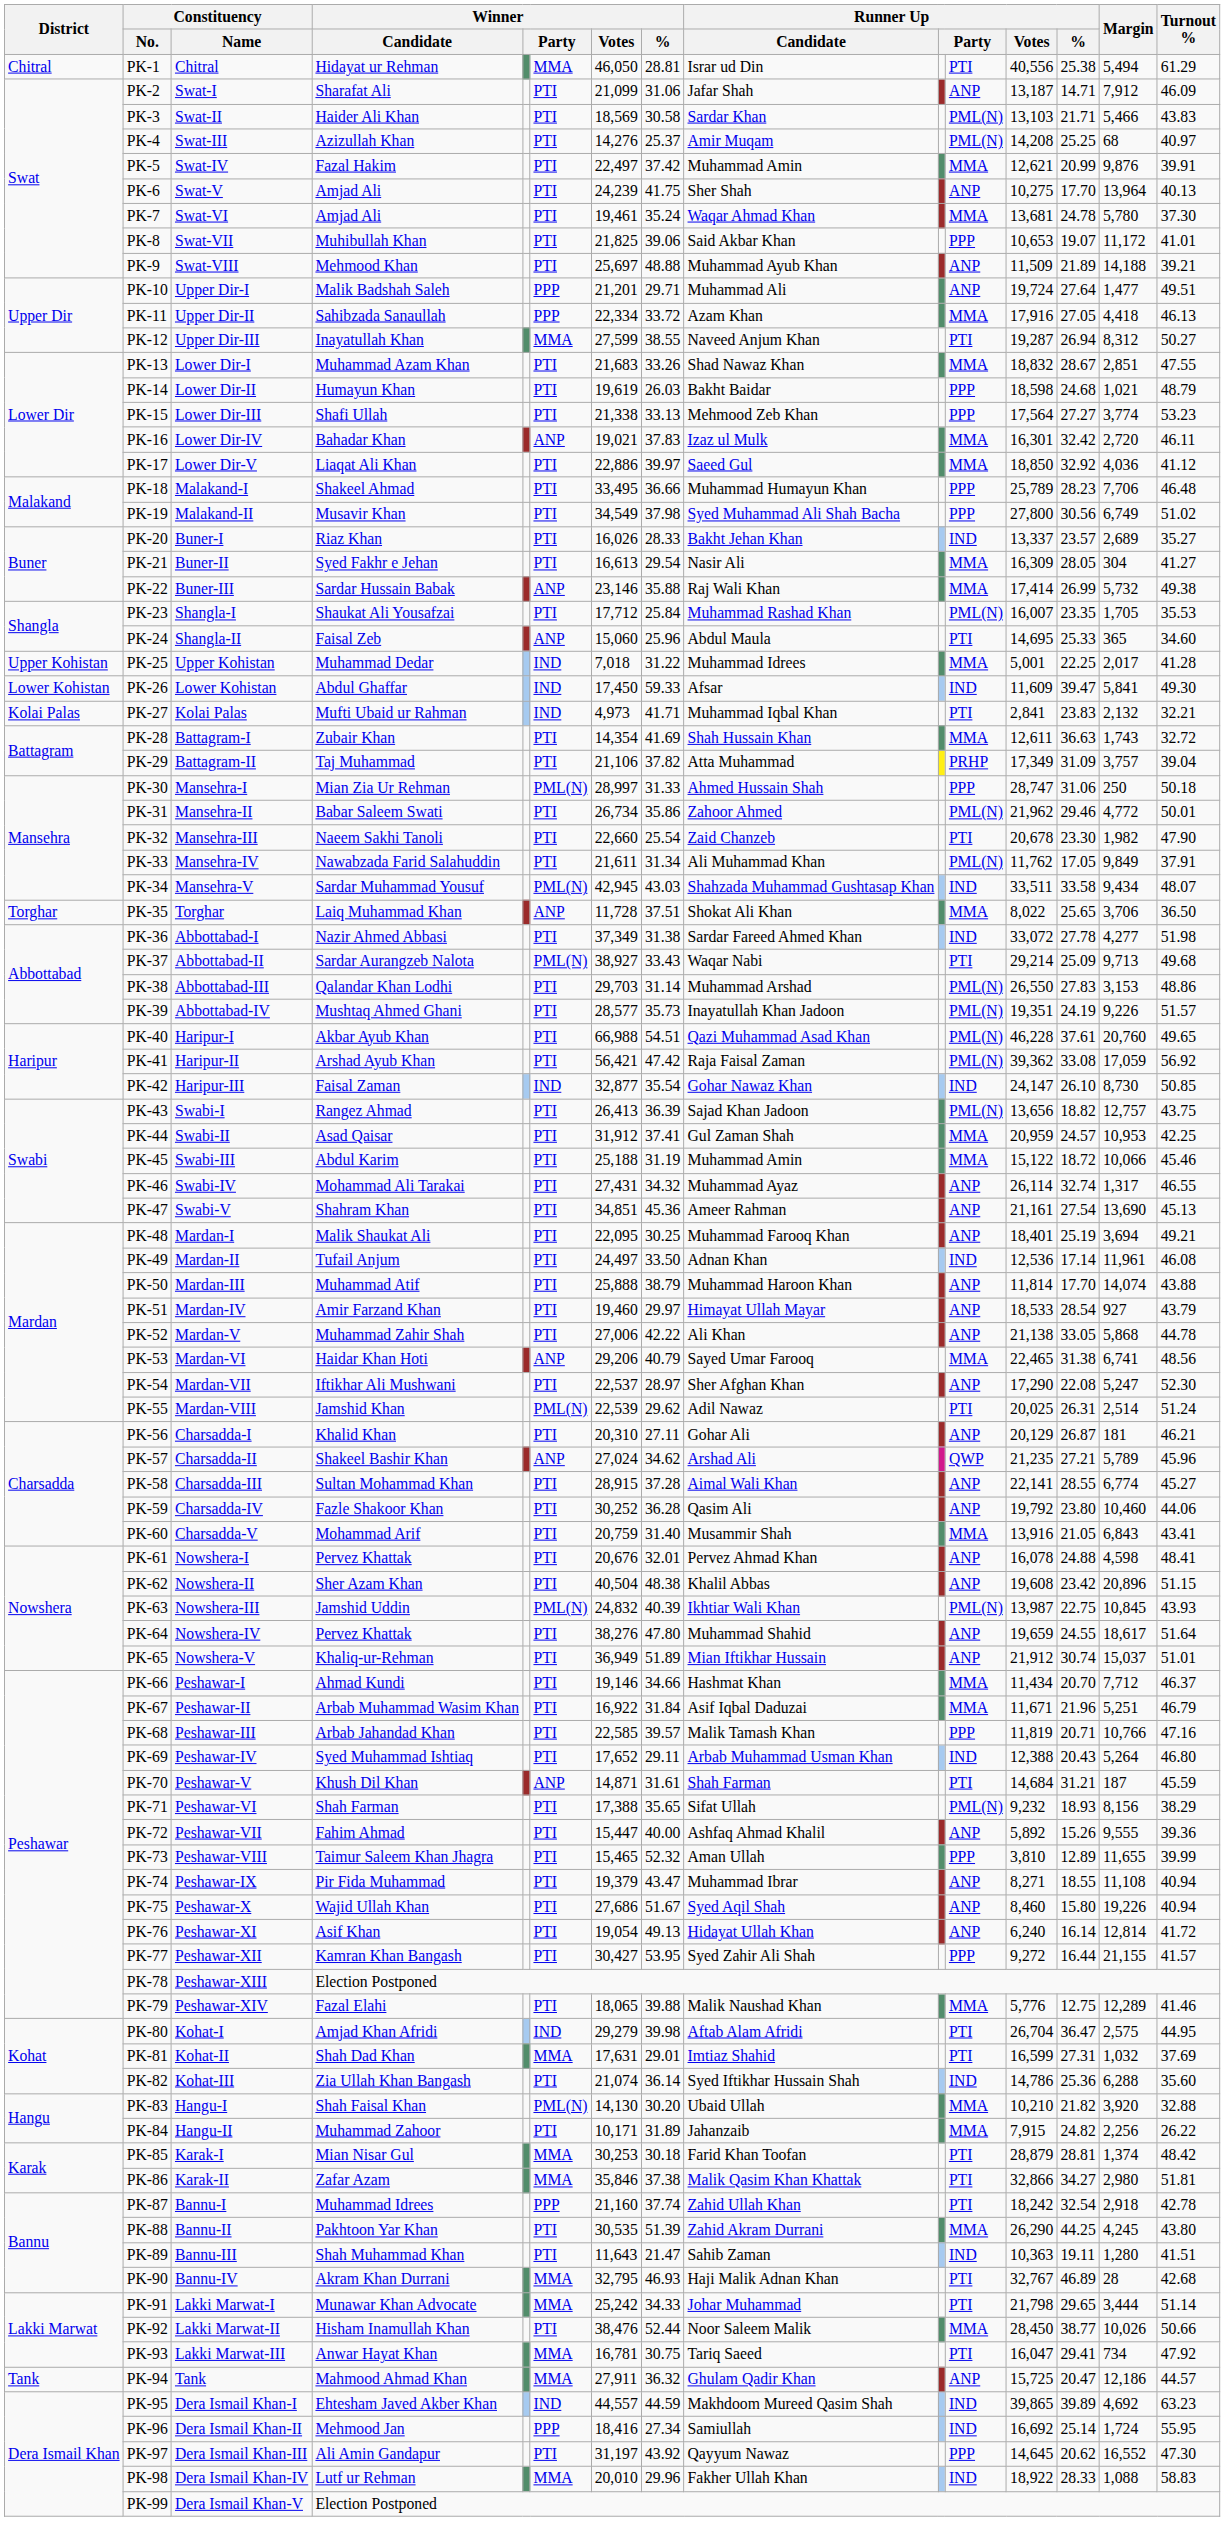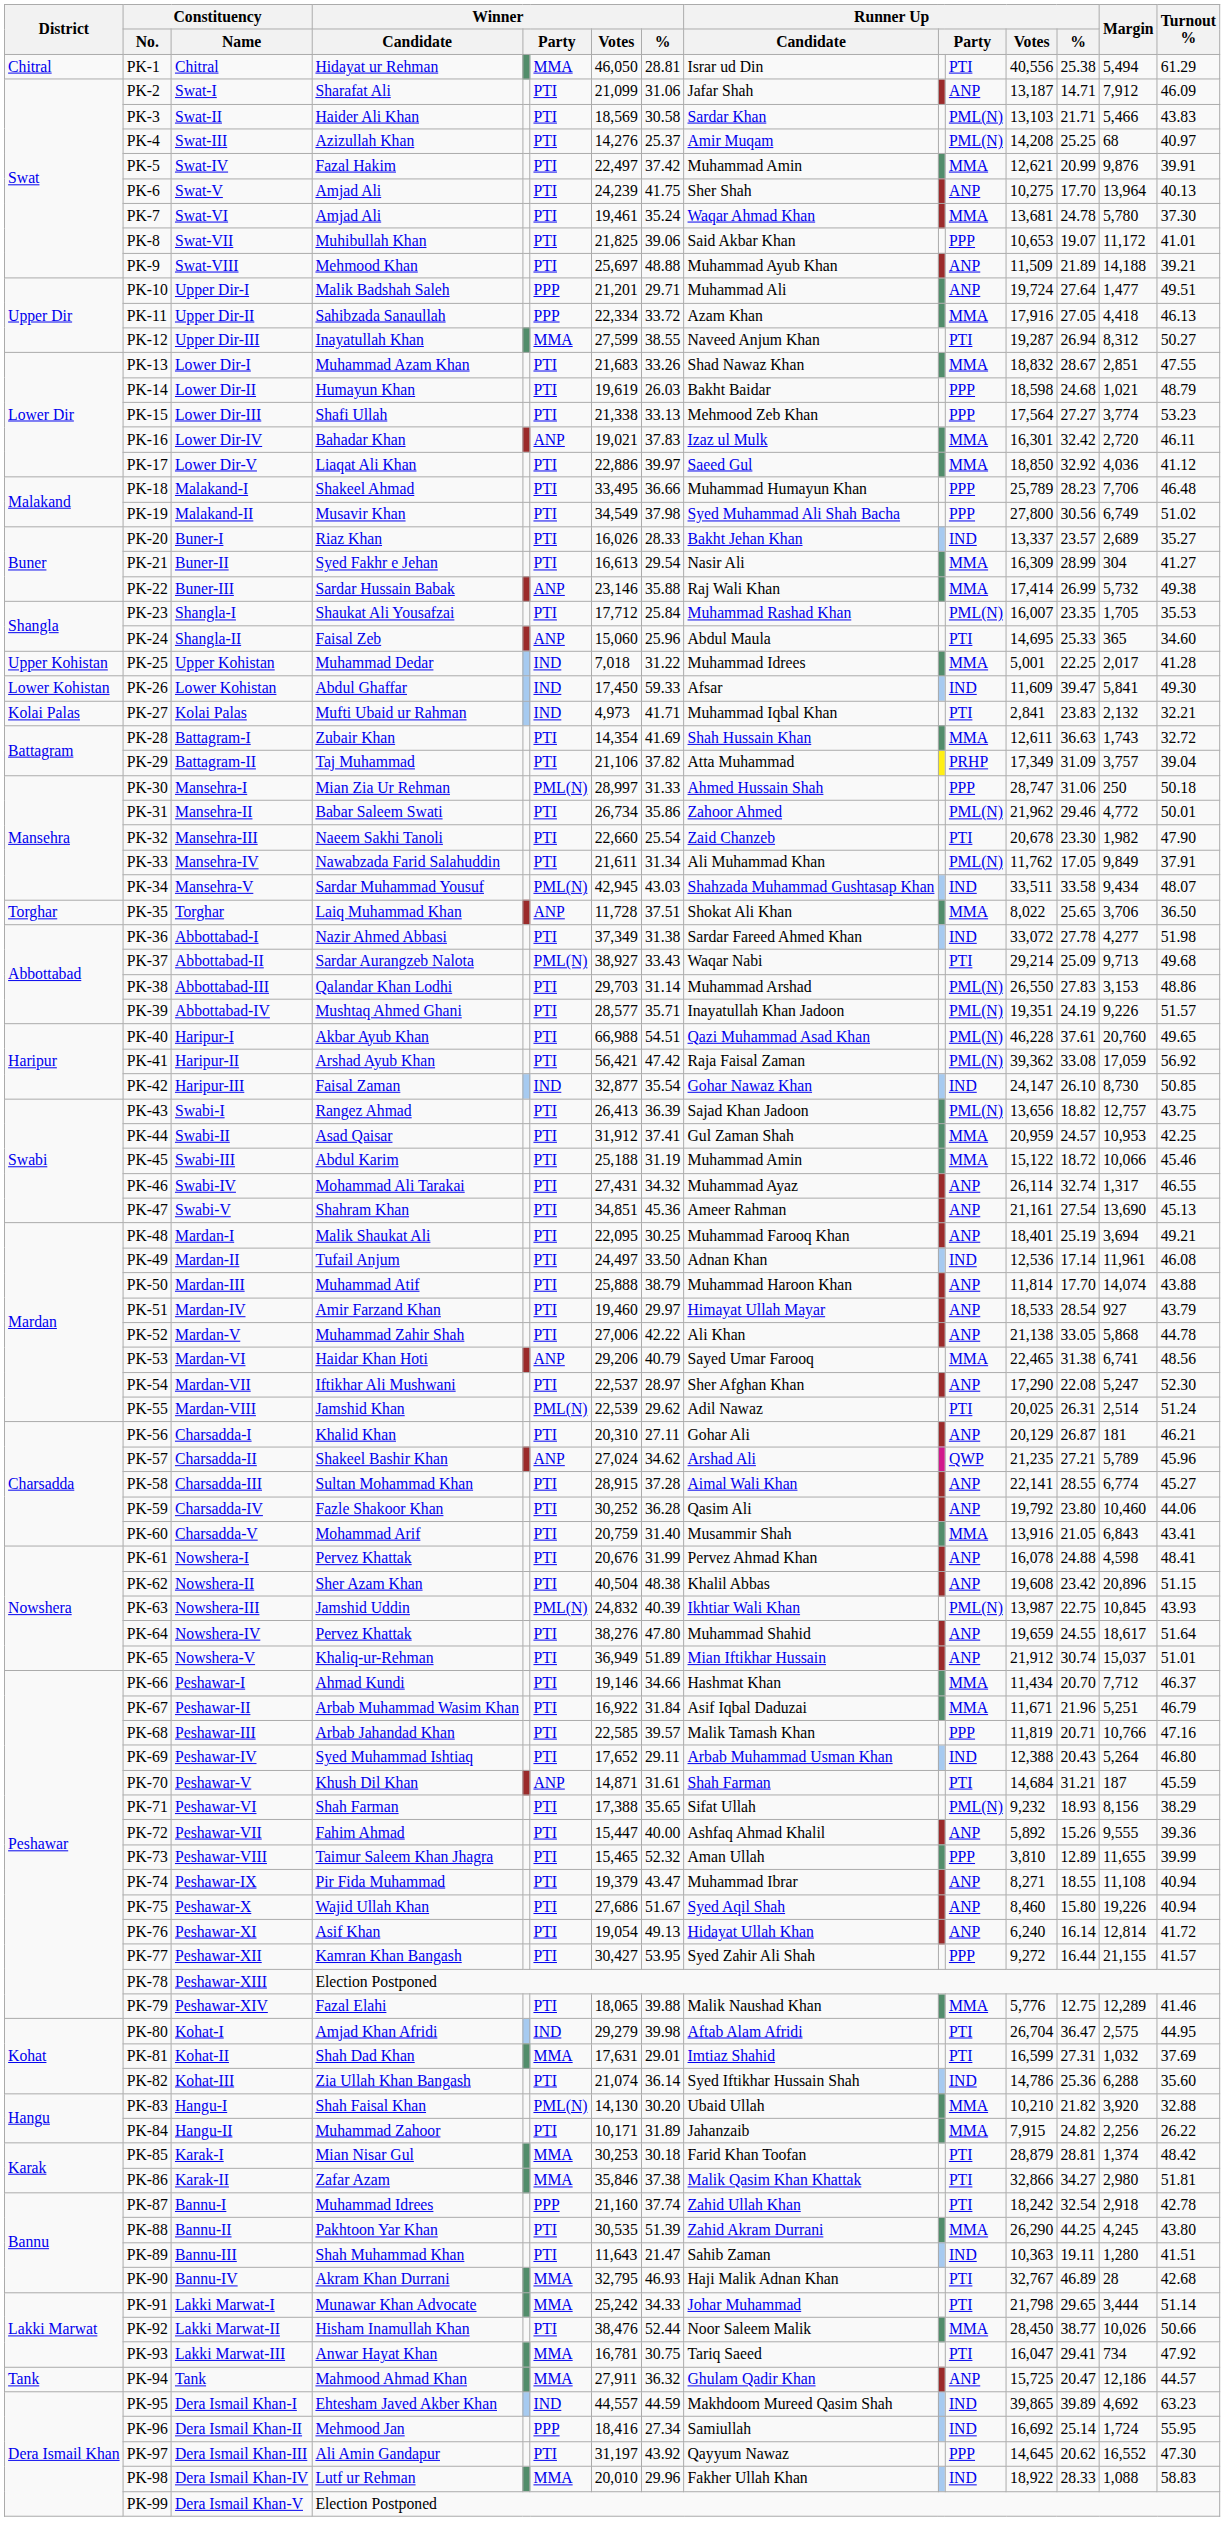PK-21 | Runner Up / %: 28.05 -> 28.99
PK-39 | Winner / %: 35.73 -> 35.71
PK-61 | Winner / %: 32.01 -> 31.99
